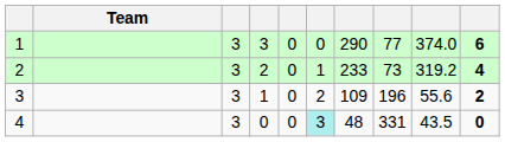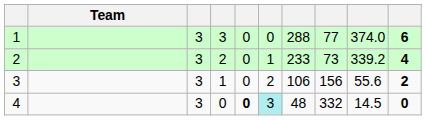row 2 | column 7: 290 -> 288
row 3 | column 9: 319.2 -> 339.2
row 4 | column 7: 109 -> 106
row 4 | column 8: 196 -> 156
row 5 | column 5: normal -> bold
row 5 | column 8: 331 -> 332
row 5 | column 9: 43.5 -> 14.5
